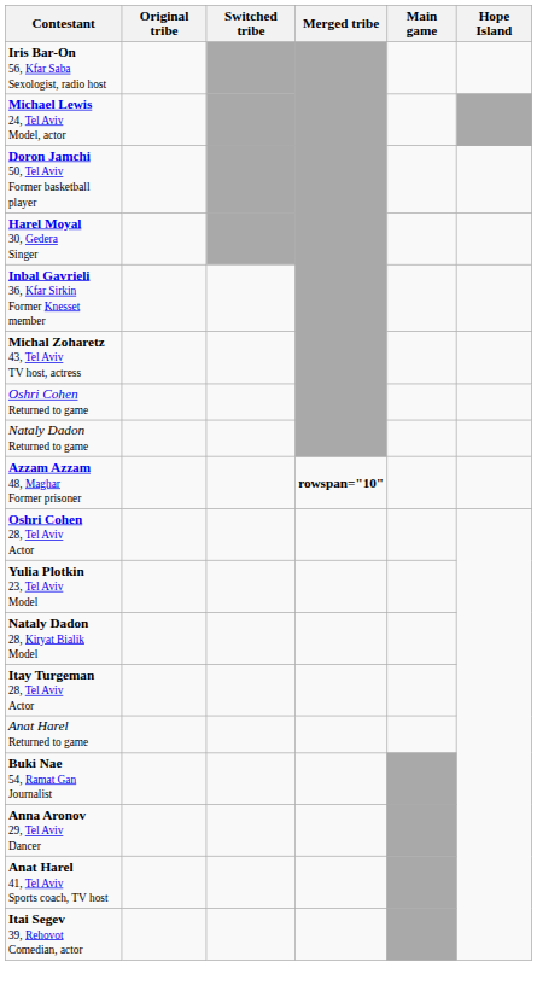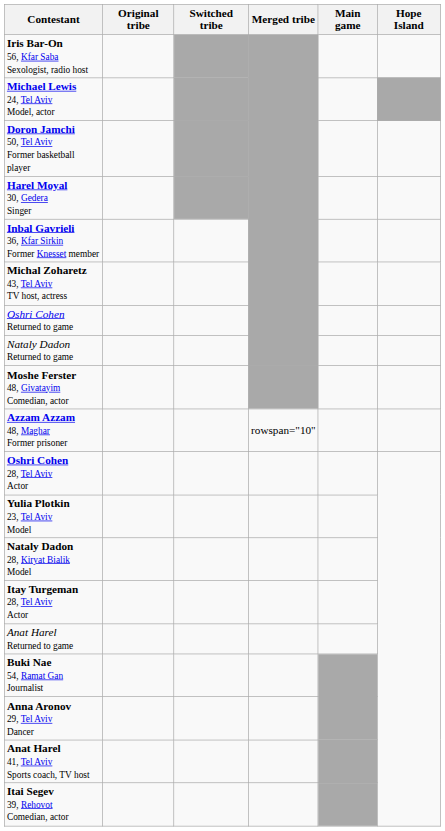+ row: Moshe Ferster 48, Givatayim Comedian, actor
Azzam Azzam 48, Maghar Former prisoner | Merged tribe: bold -> normal
